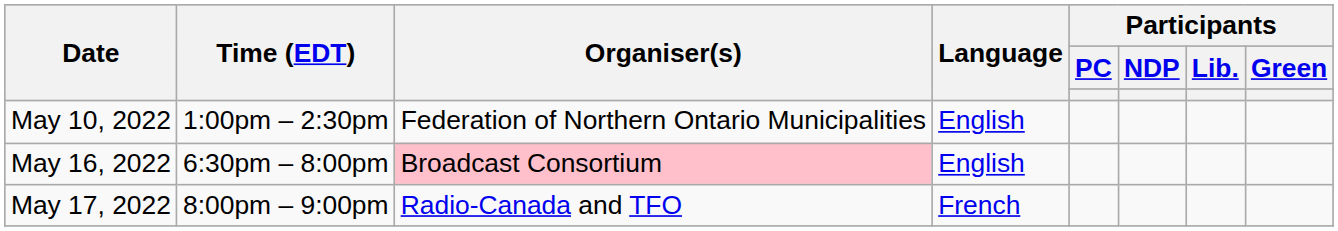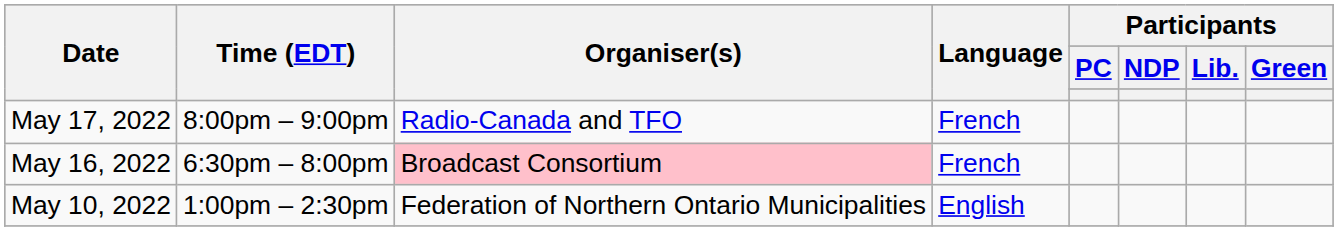rows swapped: May 10, 2022 <-> May 17, 2022
May 16, 2022 | Language: English -> French
